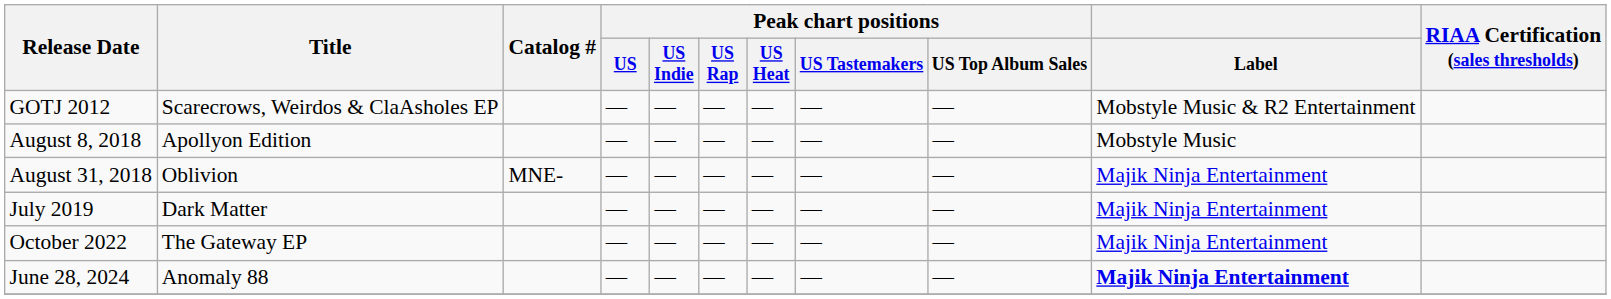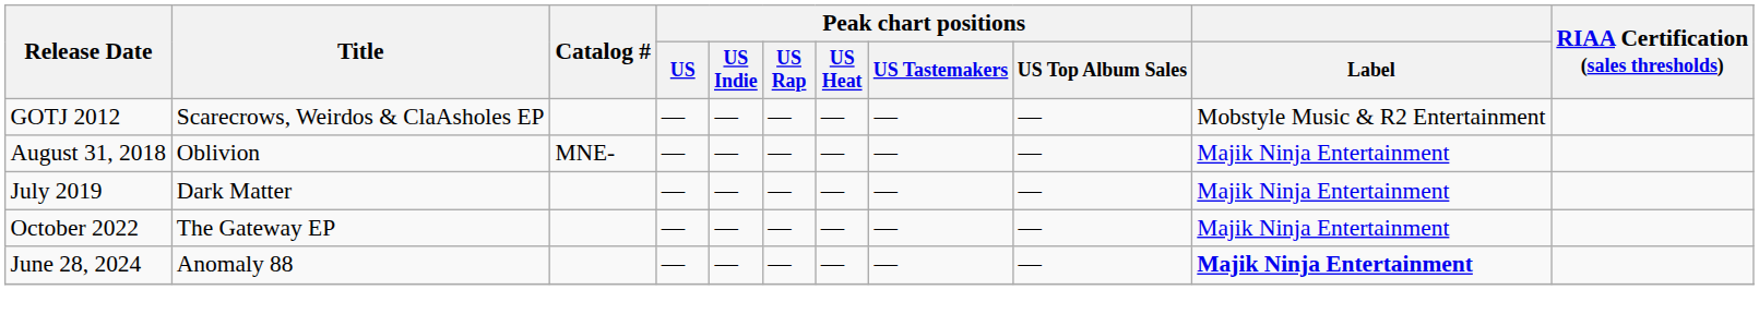- row: August 8, 2018 | Apollyon Edition | — | — | — | — | — | — | Mobstyle Music
